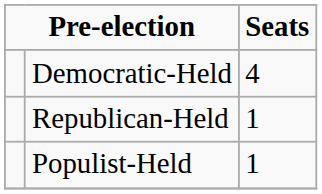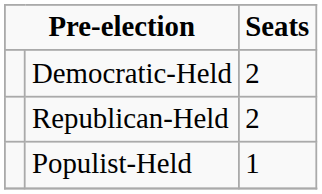Democratic-Held | column 3: 4 -> 2
Republican-Held | column 3: 1 -> 2
